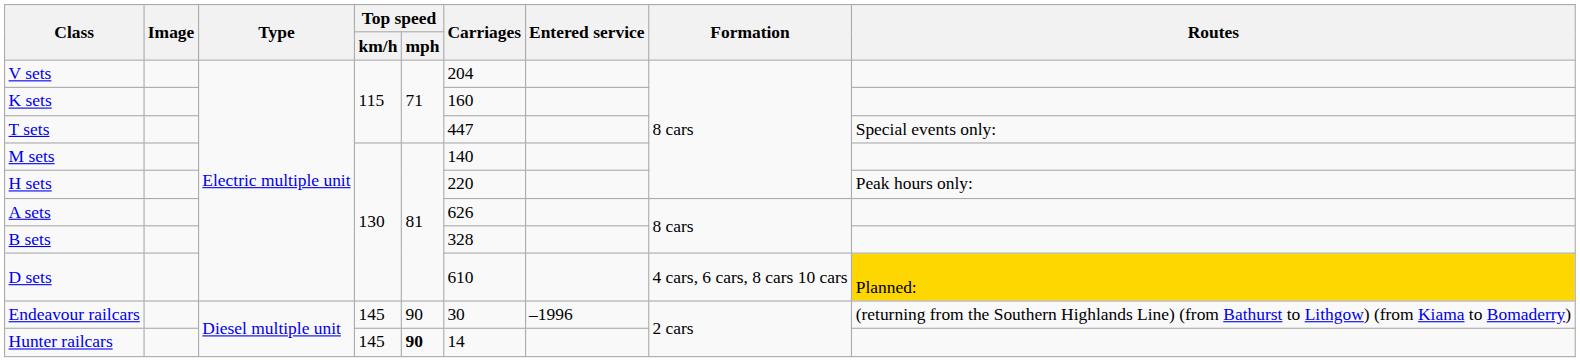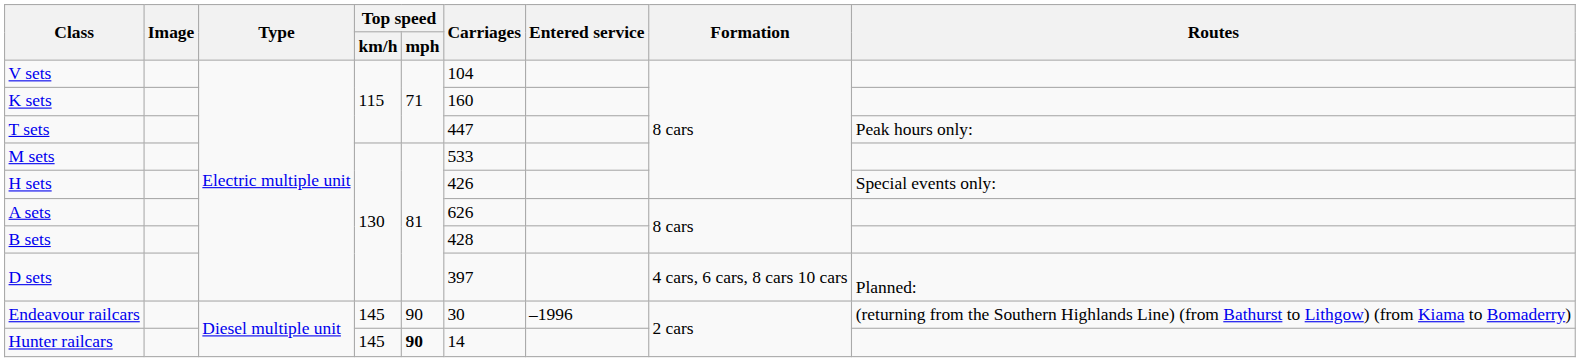V sets | Carriages: 204 -> 104
T sets | Routes: Special events only: -> Peak hours only:
M sets | Carriages: 140 -> 533
H sets | Carriages: 220 -> 426
H sets | Routes: Peak hours only: -> Special events only:
B sets | Carriages: 328 -> 428
D sets | Carriages: 610 -> 397
D sets | Routes: gold background -> no background
